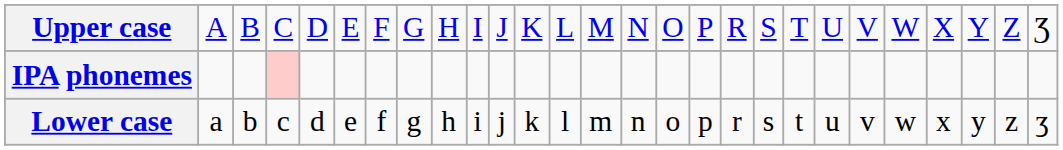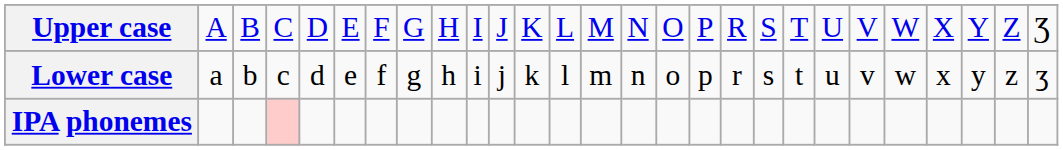rows swapped: Lower case <-> IPA phonemes
